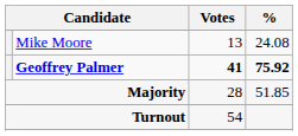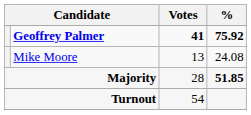rows swapped: Geoffrey Palmer <-> Mike Moore
Majority | %: normal -> bold
